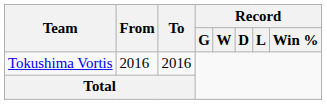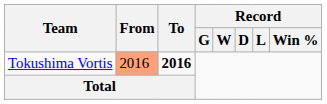Tokushima Vortis | From: no background -> lightsalmon background
Tokushima Vortis | To: normal -> bold
